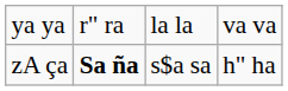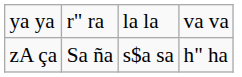zA ça | column 2: bold -> normal
